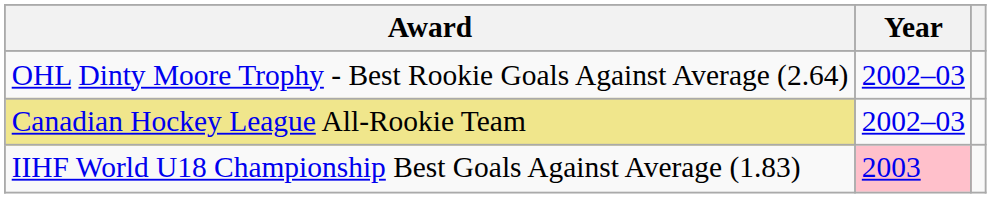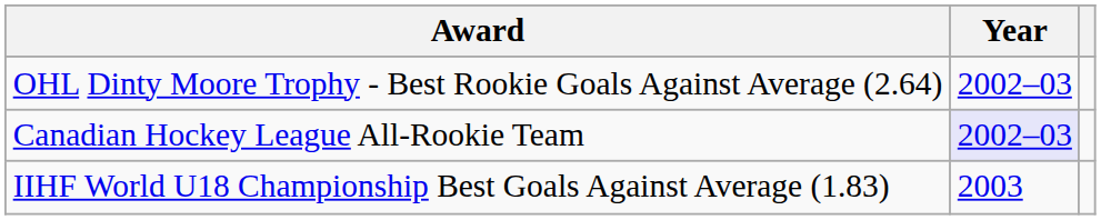row 3 | Award: khaki background -> no background
row 3 | Year: no background -> lavender background
row 4 | Year: pink background -> no background
